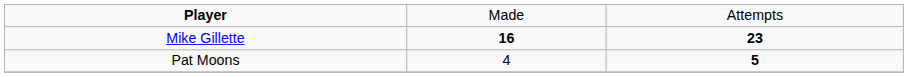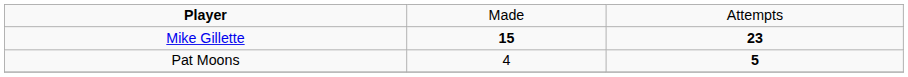Mike Gillette | column 2: 16 -> 15
